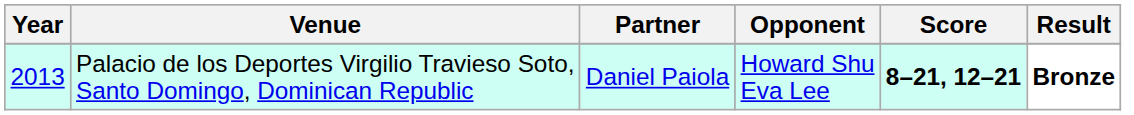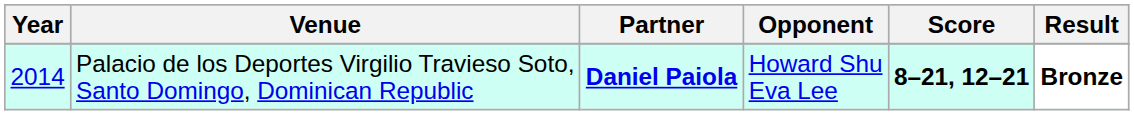row 2 | Year: 2013 -> 2014
row 2 | Partner: normal -> bold
